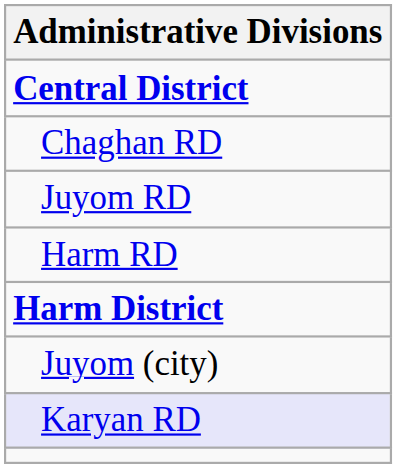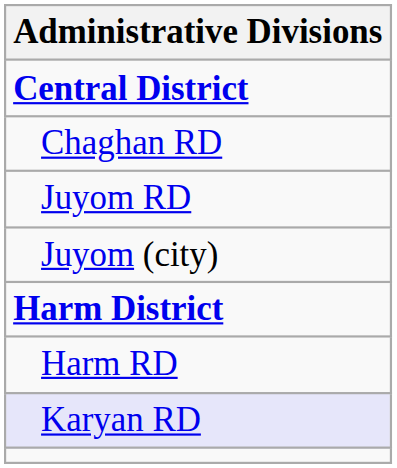row 5 | column 1: Harm RD -> Juyom (city)
row 7 | column 1: Juyom (city) -> Harm RD
